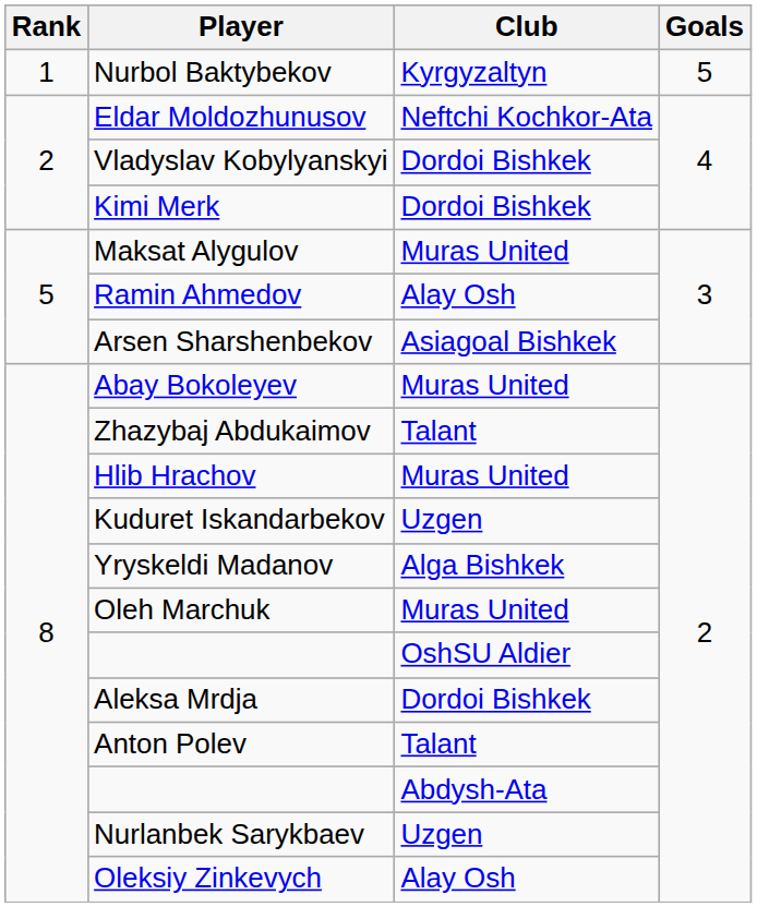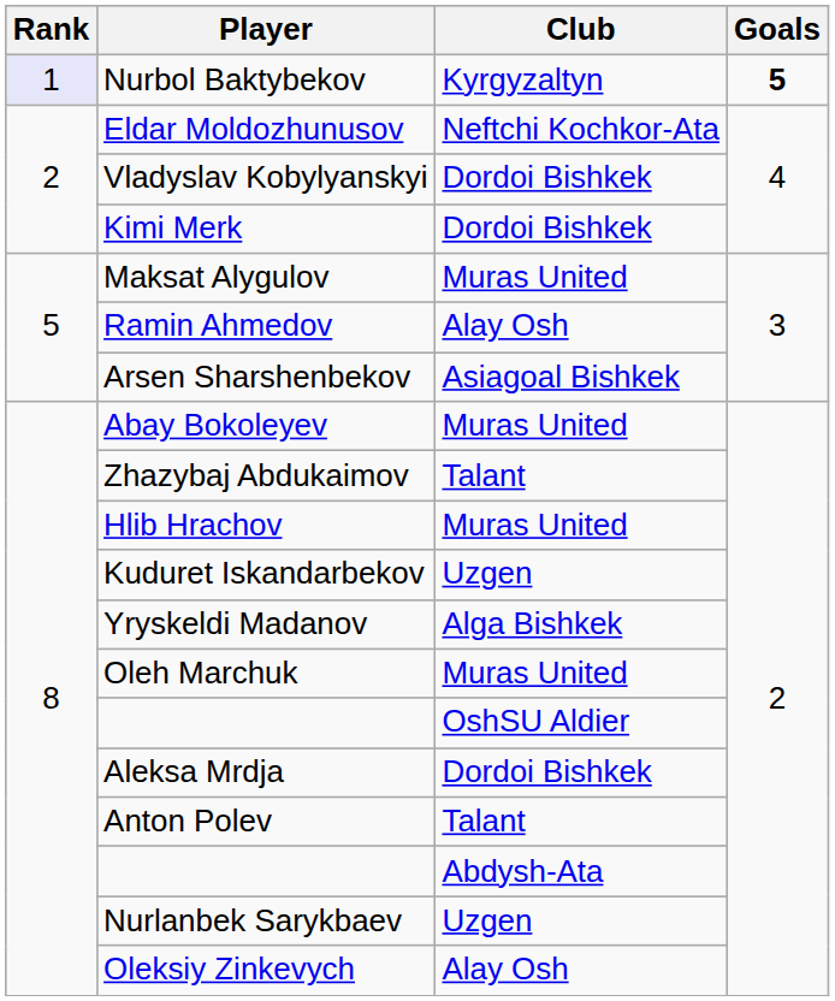Nurbol Baktybekov | Rank: no background -> lavender background
Nurbol Baktybekov | Goals: normal -> bold
